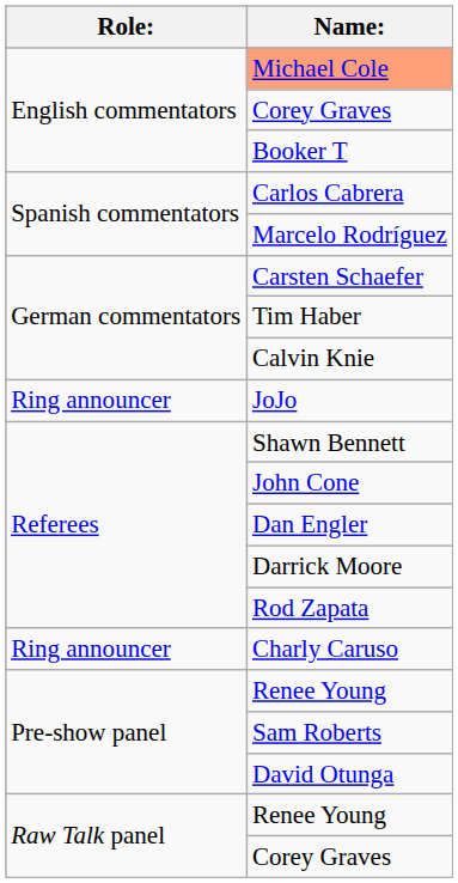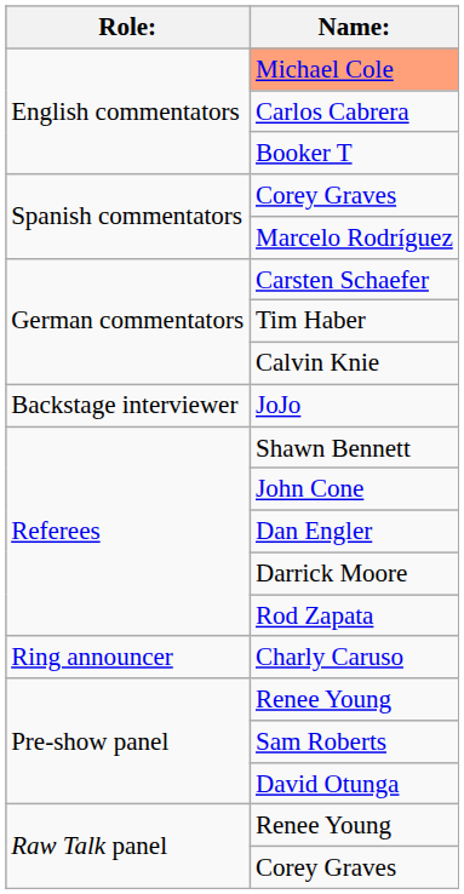row 3 | Name:: Corey Graves -> Carlos Cabrera
row 5 | Name:: Carlos Cabrera -> Corey Graves
row 10 | Role:: Ring announcer -> Backstage interviewer
